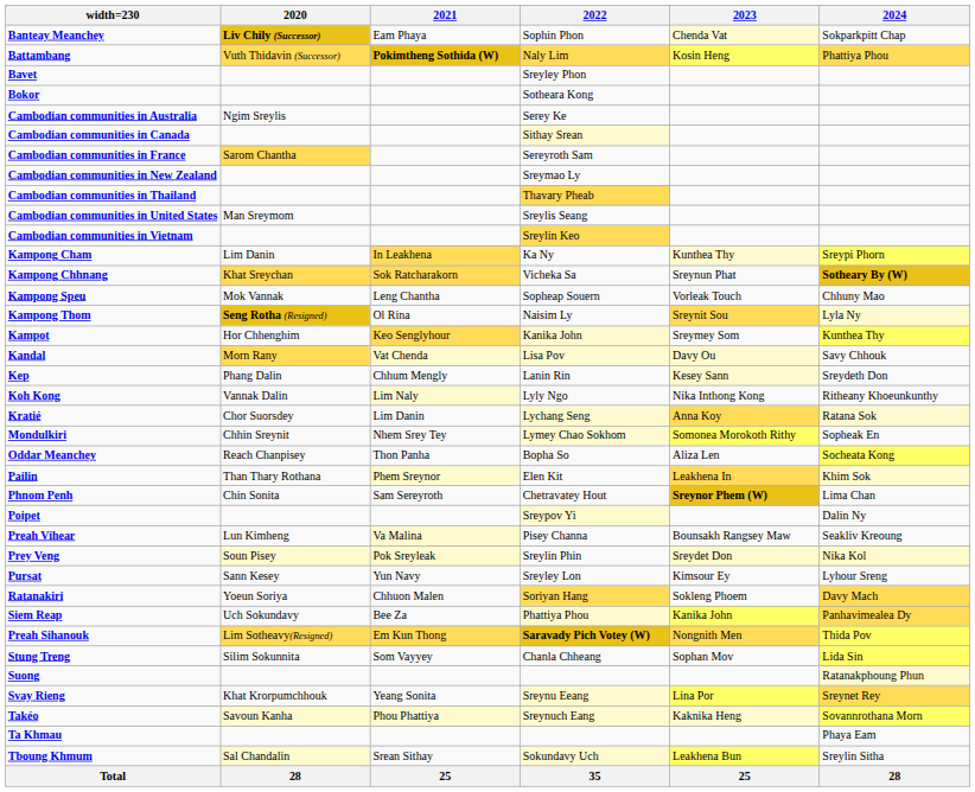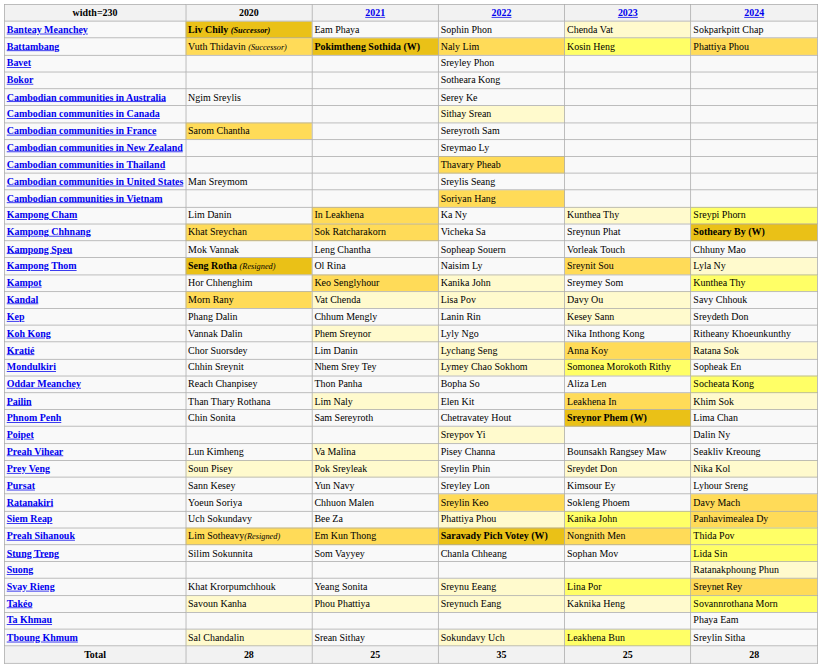Cambodian communities in Vietnam | 2022: Sreylin Keo -> Soriyan Hang
Koh Kong | 2021: Lim Naly -> Phem Sreynor
Pailin | 2021: Phem Sreynor -> Lim Naly
Ratanakiri | 2022: Soriyan Hang -> Sreylin Keo
